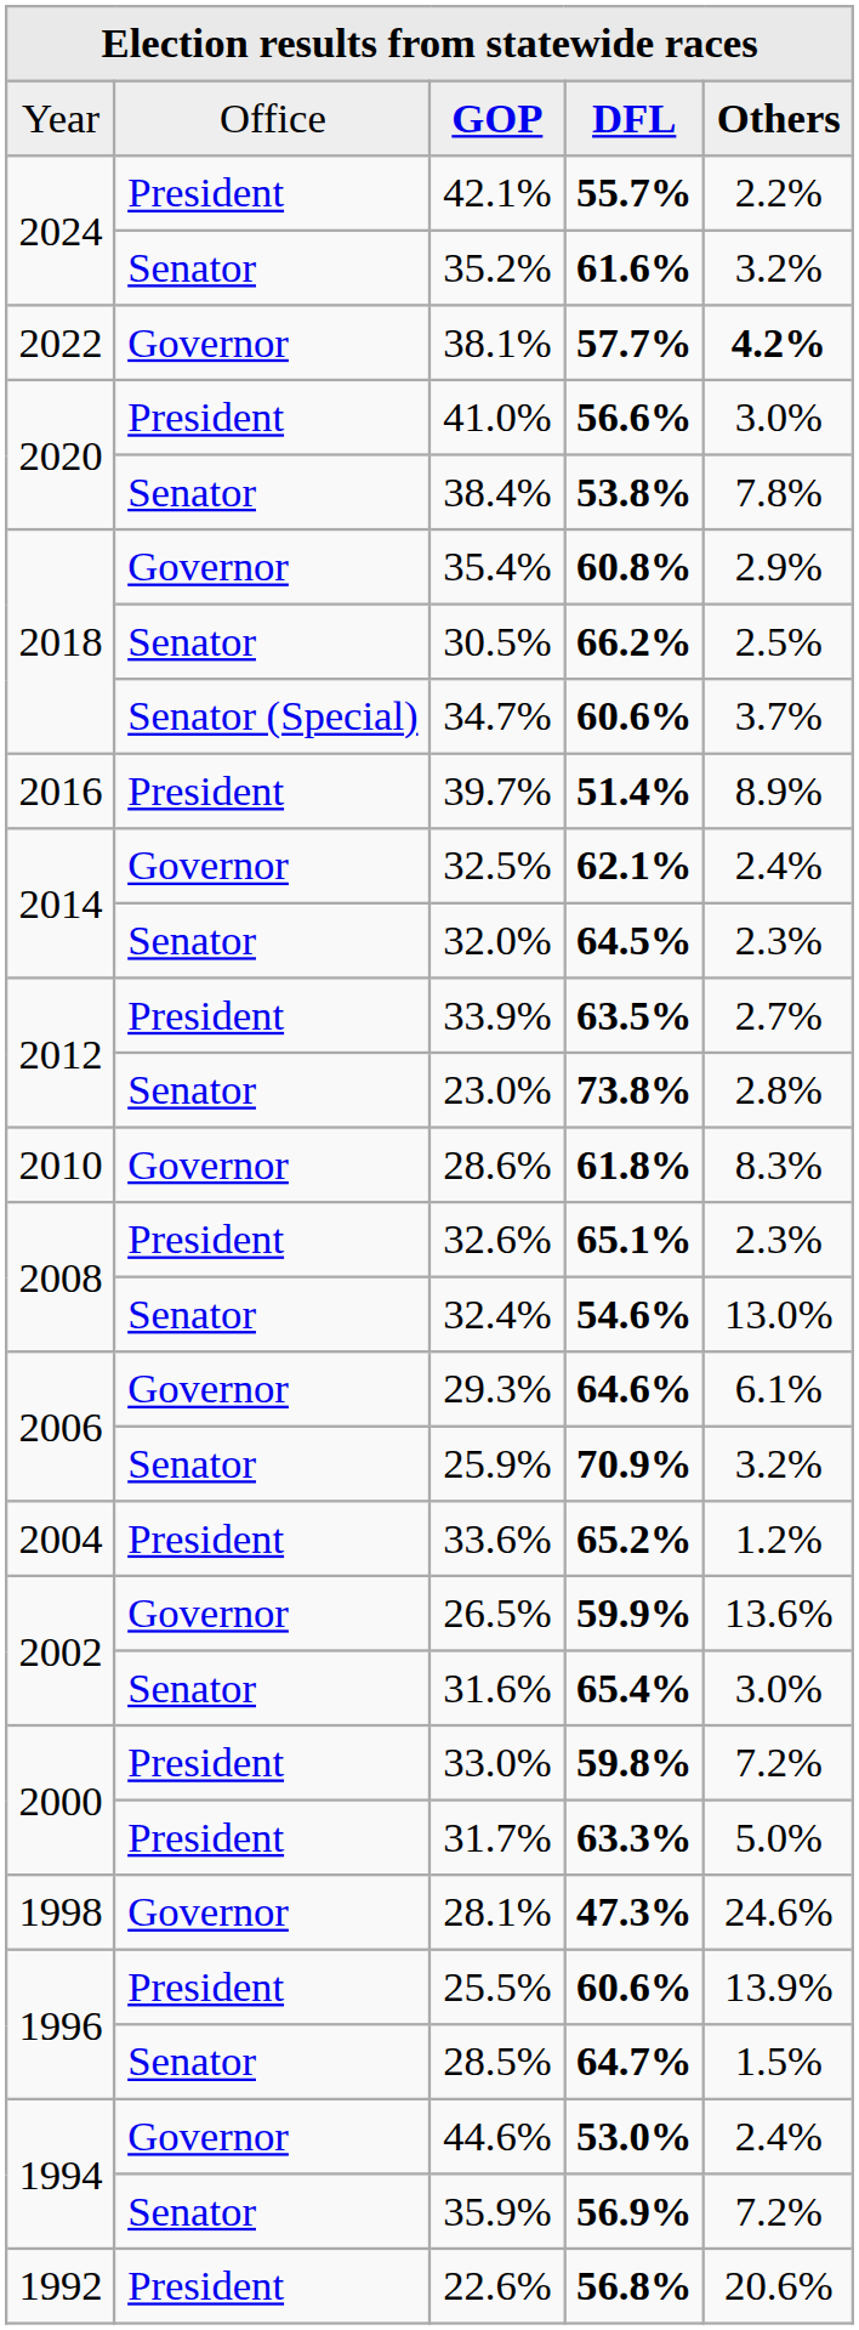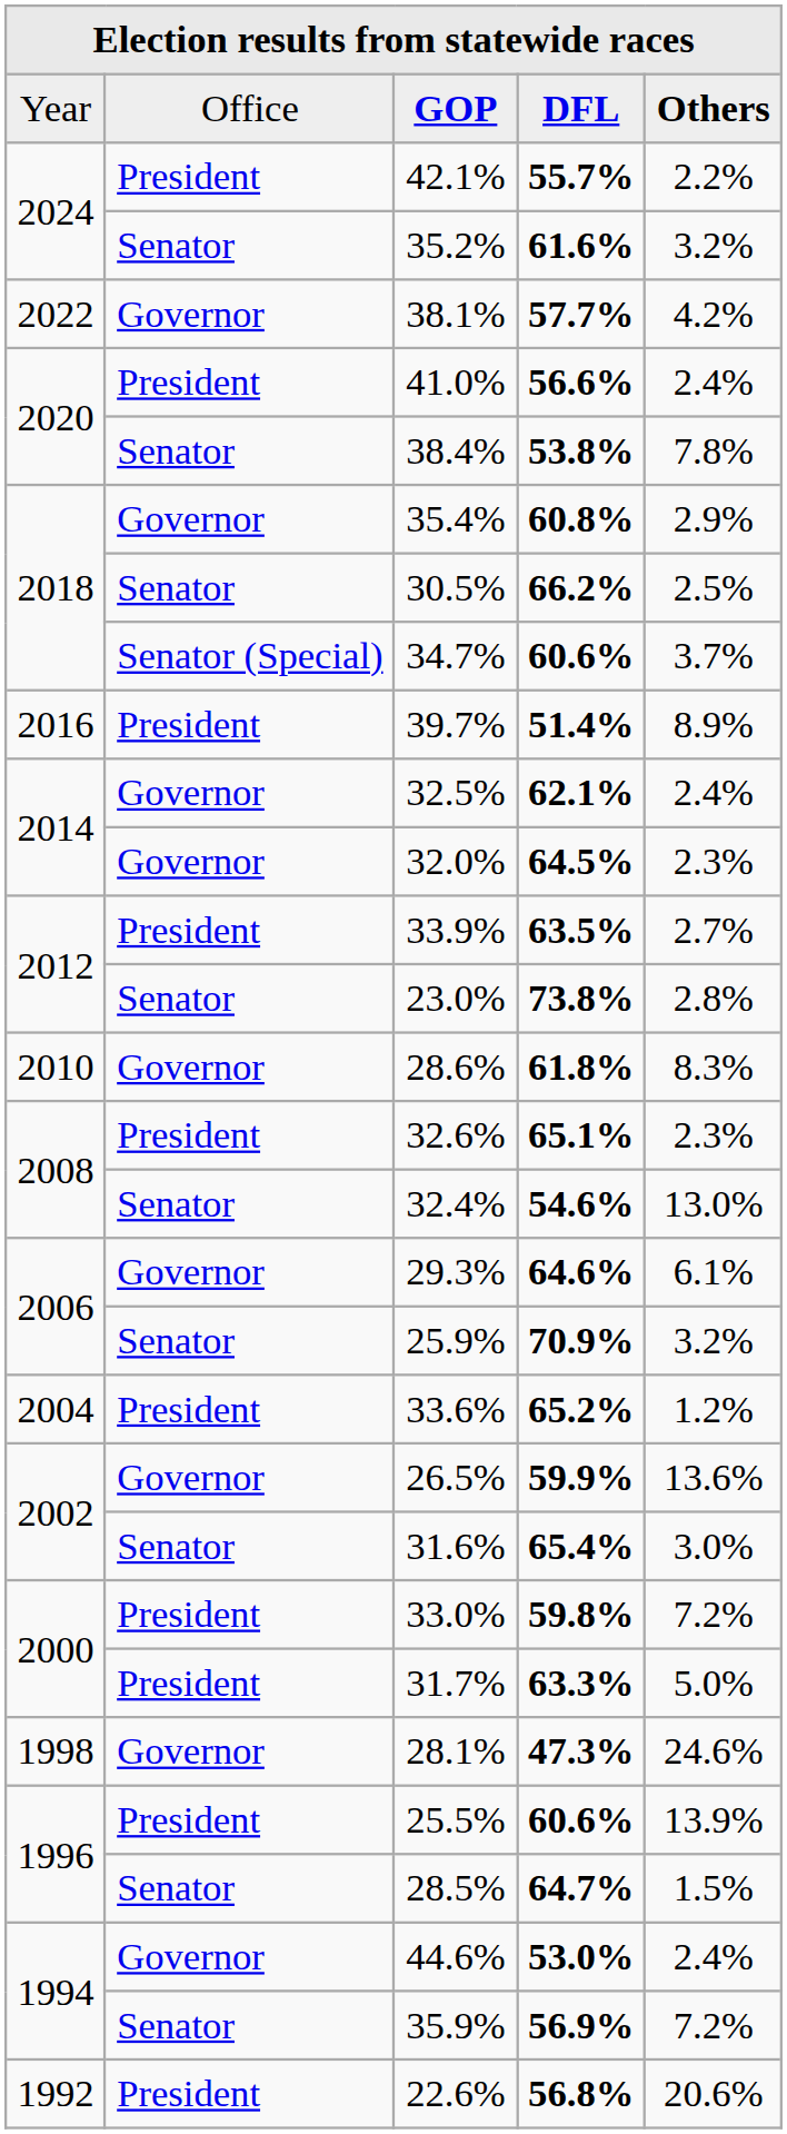38.1% | column 5: bold -> normal
41.0% | column 5: 3.0% -> 2.4%
32.0% | column 2: Senator -> Governor
